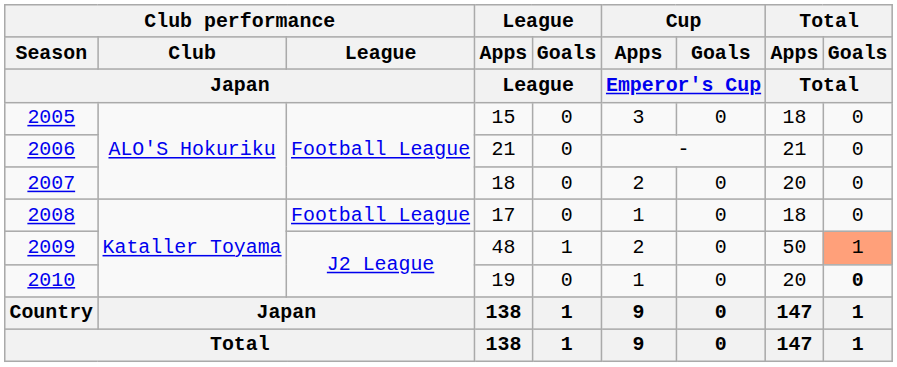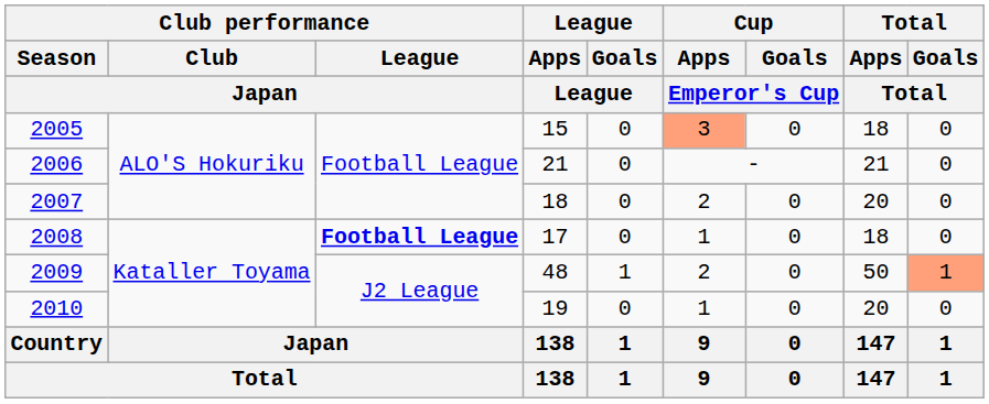2005 | Cup / Apps / Emperor's Cup: no background -> lightsalmon background
2008 | Club performance / League / Japan: normal -> bold
2010 | Total / Goals / Total: bold -> normal
